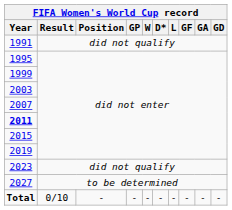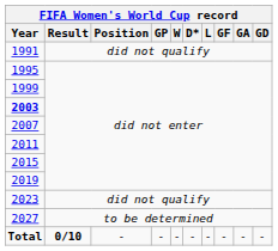2003 | Year: normal -> bold
2011 | Year: bold -> normal
Total | Result: normal -> bold
